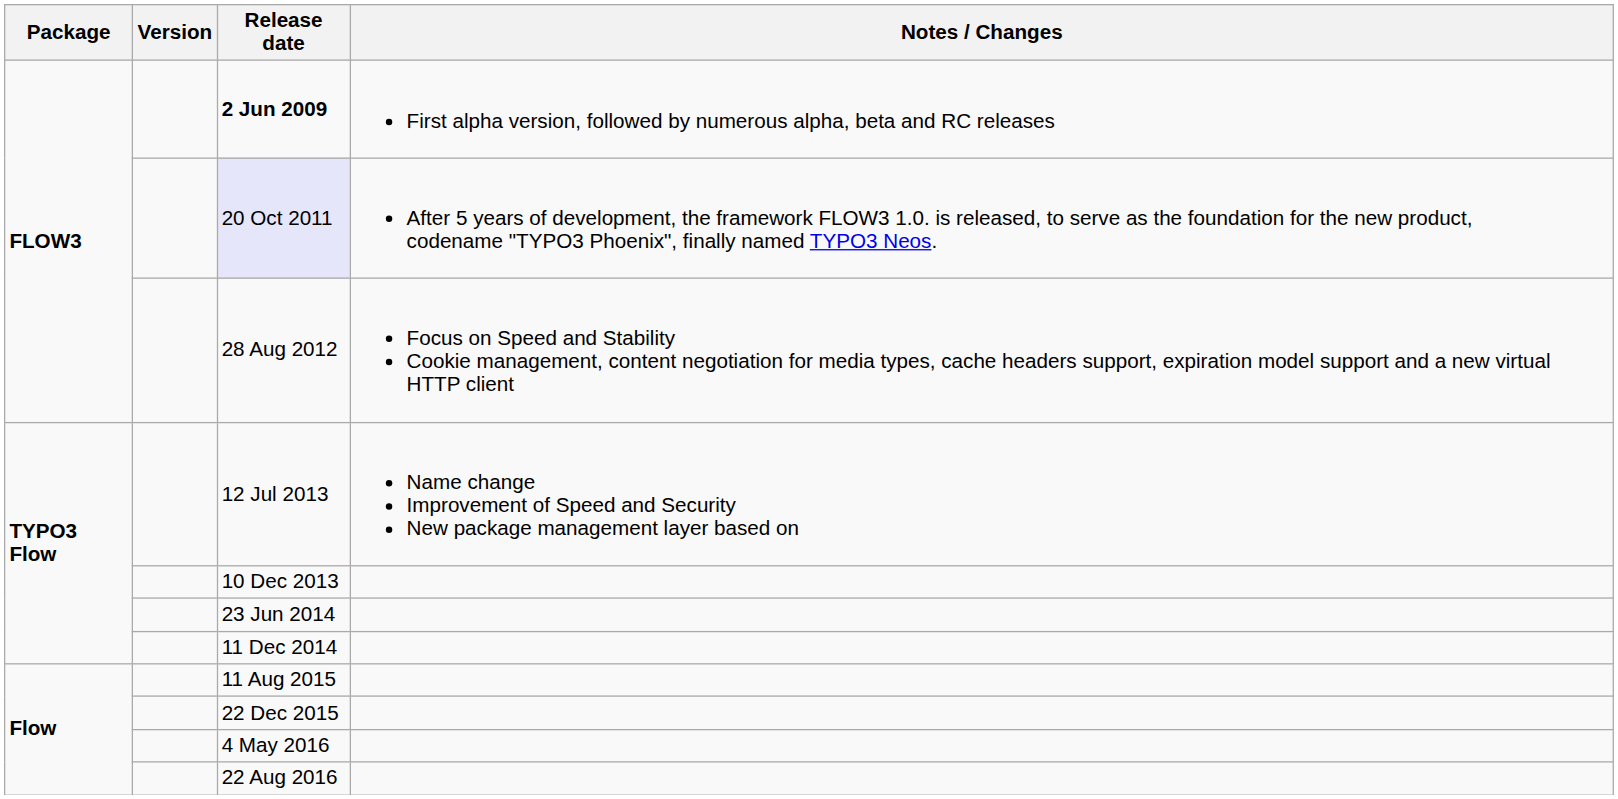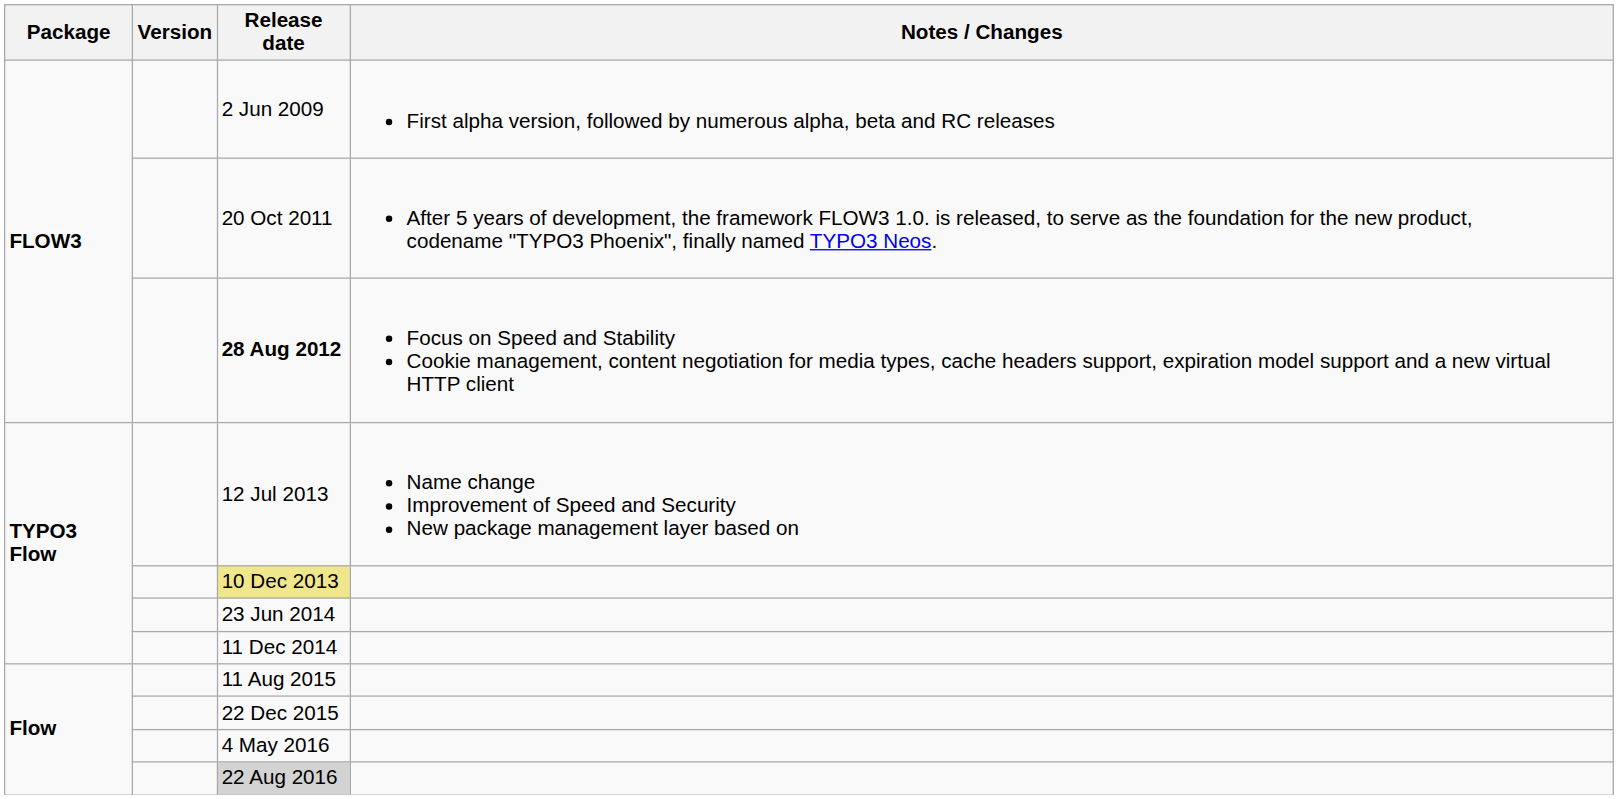2 Jun 2009 | Release date: bold -> normal
20 Oct 2011 | Release date: lavender background -> no background
28 Aug 2012 | Release date: normal -> bold
10 Dec 2013 | Release date: no background -> khaki background
22 Aug 2016 | Release date: no background -> lightgrey background
